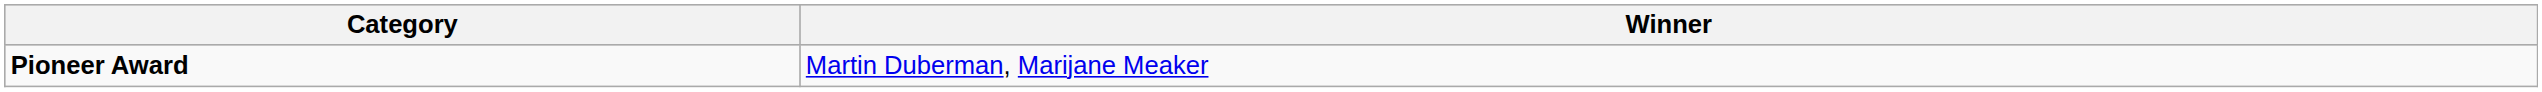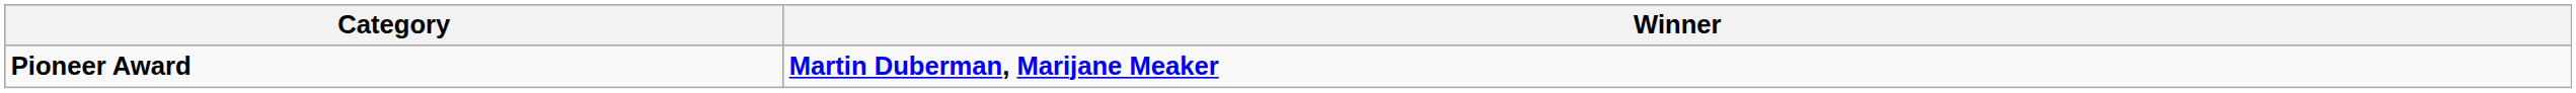Pioneer Award | Winner: normal -> bold
